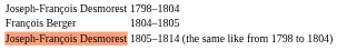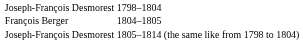row 3 | column 1: lightsalmon background -> no background
